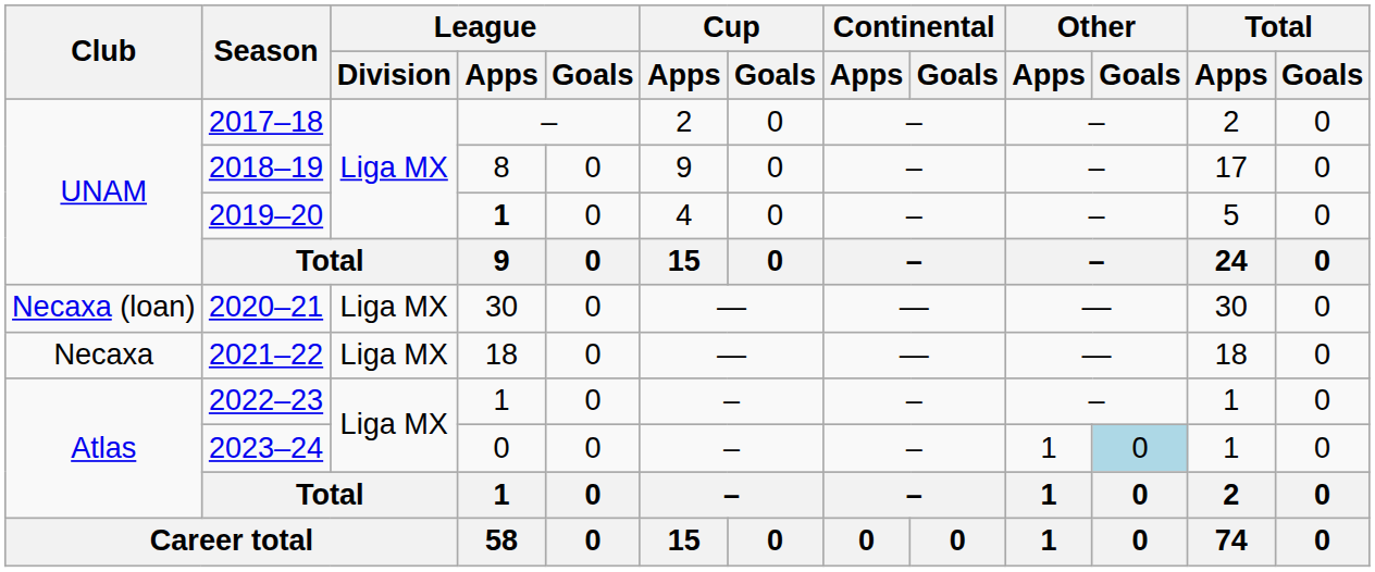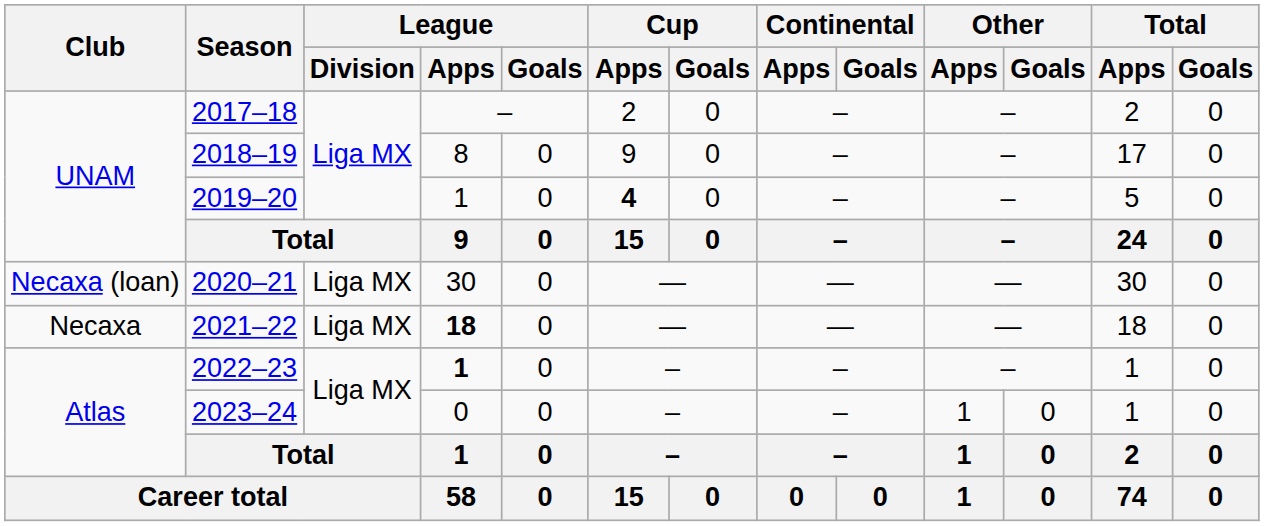2019–20 | League / Apps: bold -> normal
2019–20 | Cup / Apps: normal -> bold
2021–22 | League / Apps: normal -> bold
2022–23 | League / Apps: normal -> bold
2023–24 | Other / Goals: lightblue background -> no background
